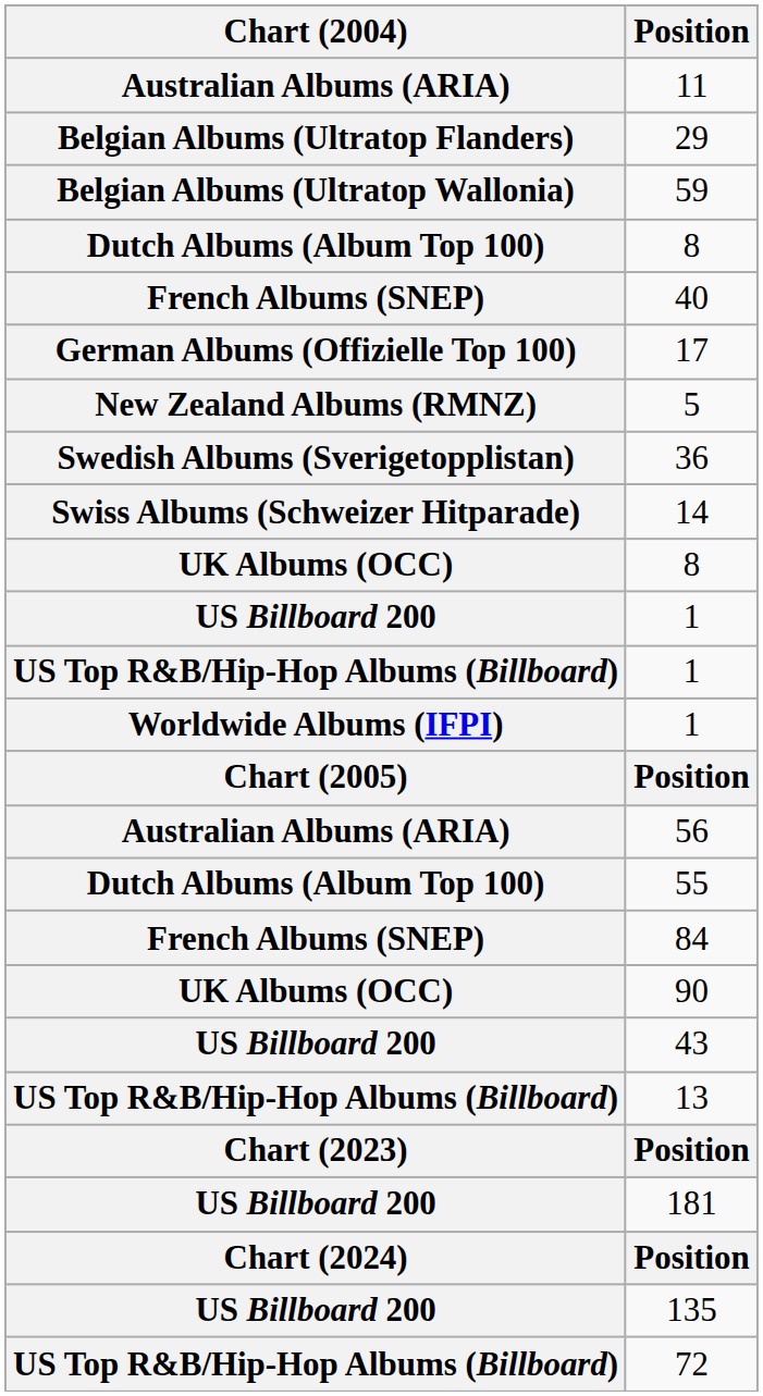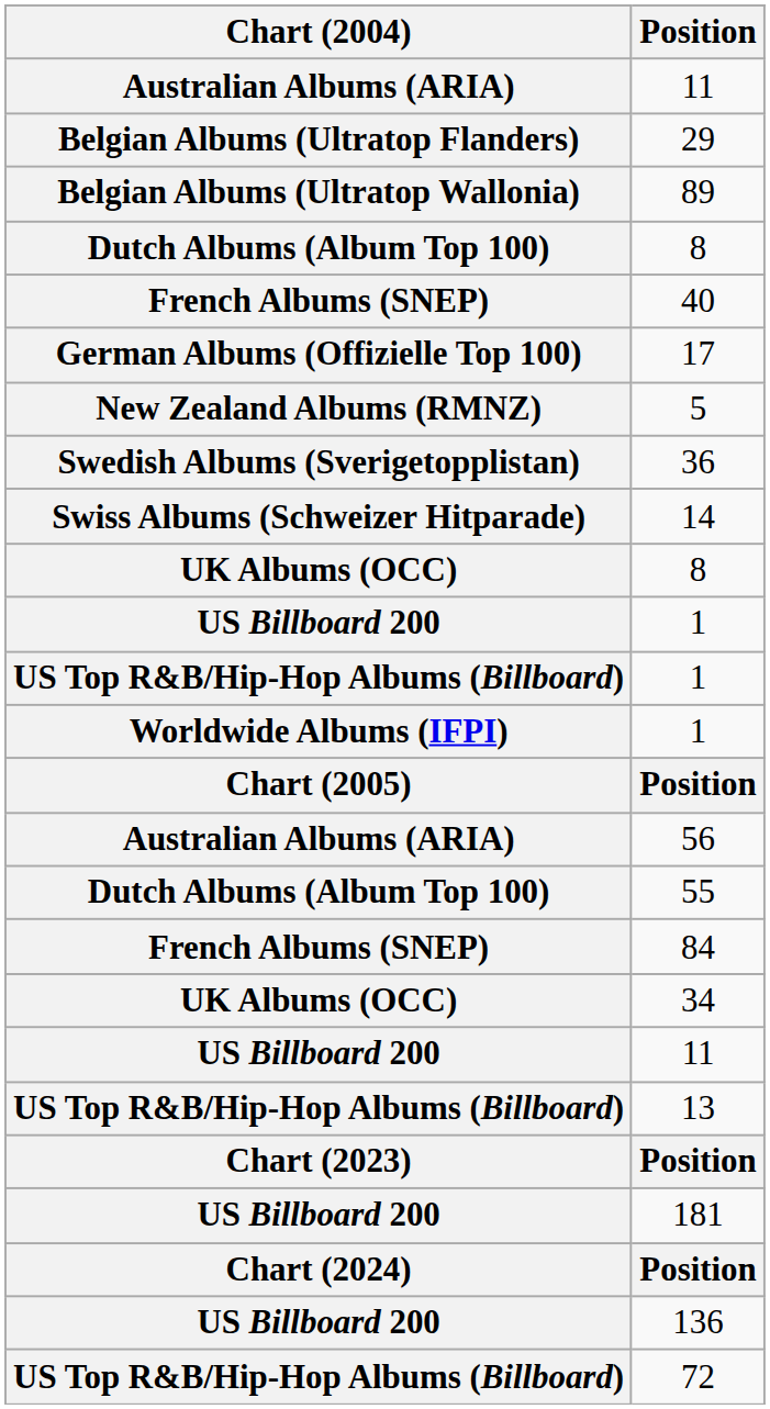row 4 | Position: 59 -> 89
row 19 | Position: 90 -> 34
row 20 | Position: 43 -> 11
row 25 | Position: 135 -> 136
